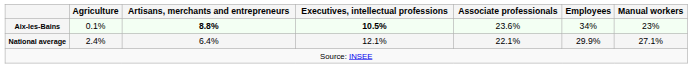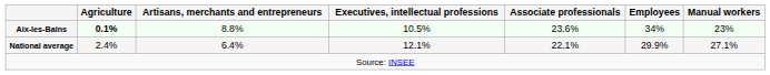Aix-les-Bains | Agriculture: normal -> bold
Aix-les-Bains | Artisans, merchants and entrepreneurs: bold -> normal
Aix-les-Bains | Executives, intellectual professions: bold -> normal
